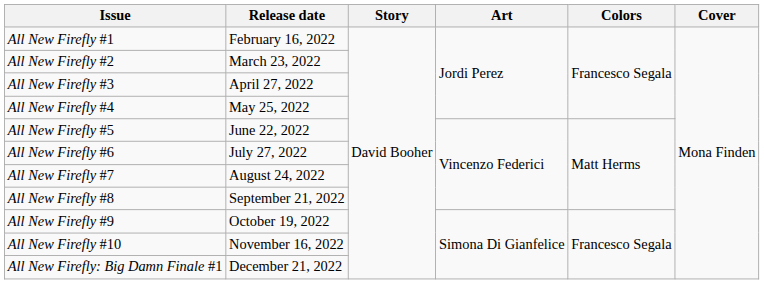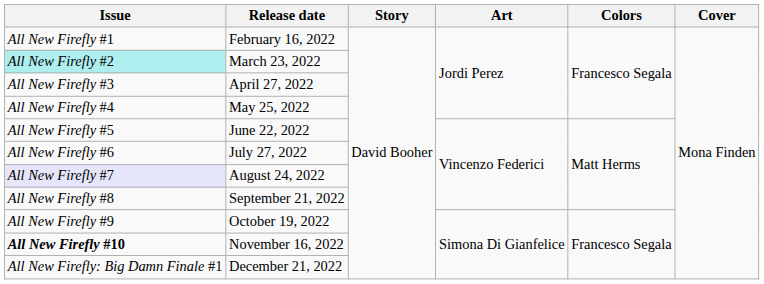row 3 | Issue: no background -> paleturquoise background
row 8 | Issue: no background -> lavender background
row 11 | Issue: normal -> bold
